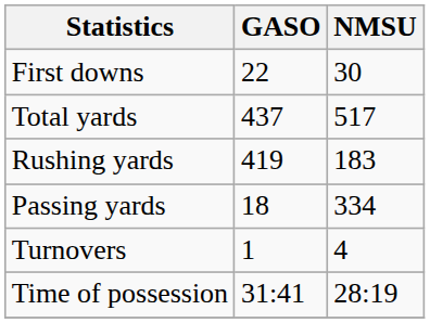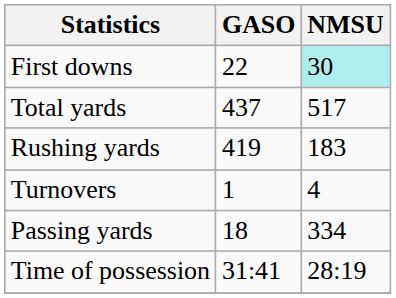First downs | NMSU: no background -> paleturquoise background
rows swapped: Passing yards <-> Turnovers
